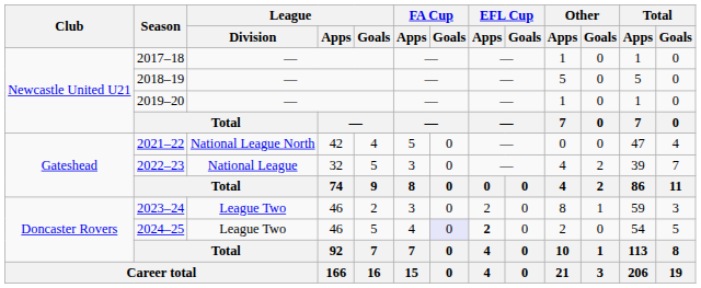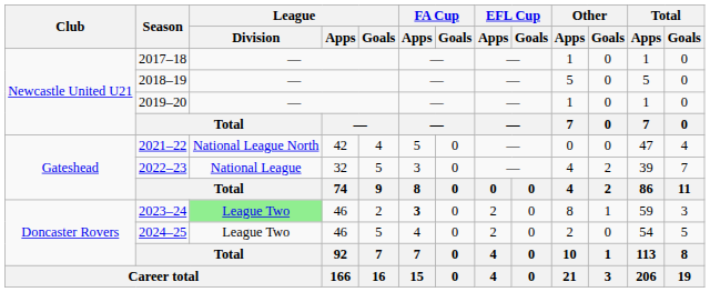2023–24 | League / Division: no background -> lightgreen background
2023–24 | FA Cup / Apps: normal -> bold
2024–25 | FA Cup / Goals: lavender background -> no background
2024–25 | EFL Cup / Apps: bold -> normal
